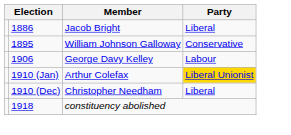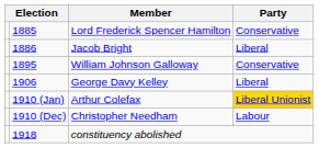+ row: 1885 | Lord Frederick Spencer Hamilton | Conservative
George Davy Kelley | Party: Labour -> Liberal
Christopher Needham | Party: Liberal -> Labour
